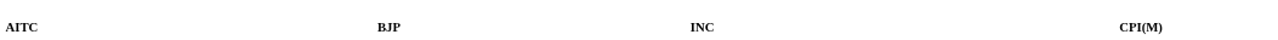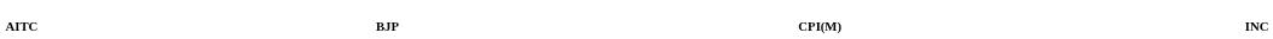columns swapped: 4 <-> 1
